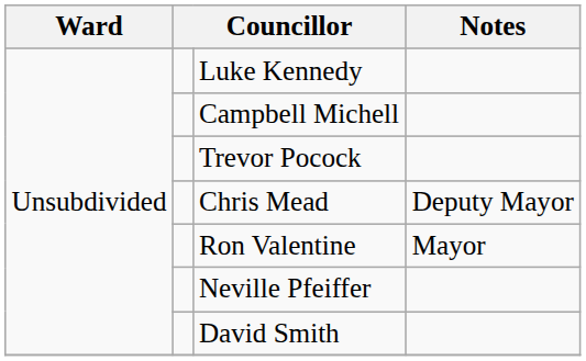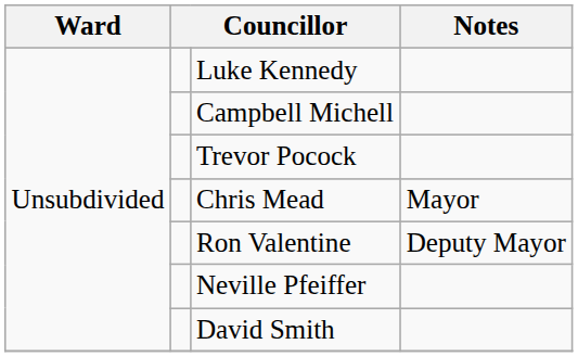Chris Mead | Notes: Deputy Mayor -> Mayor
Ron Valentine | Notes: Mayor -> Deputy Mayor
